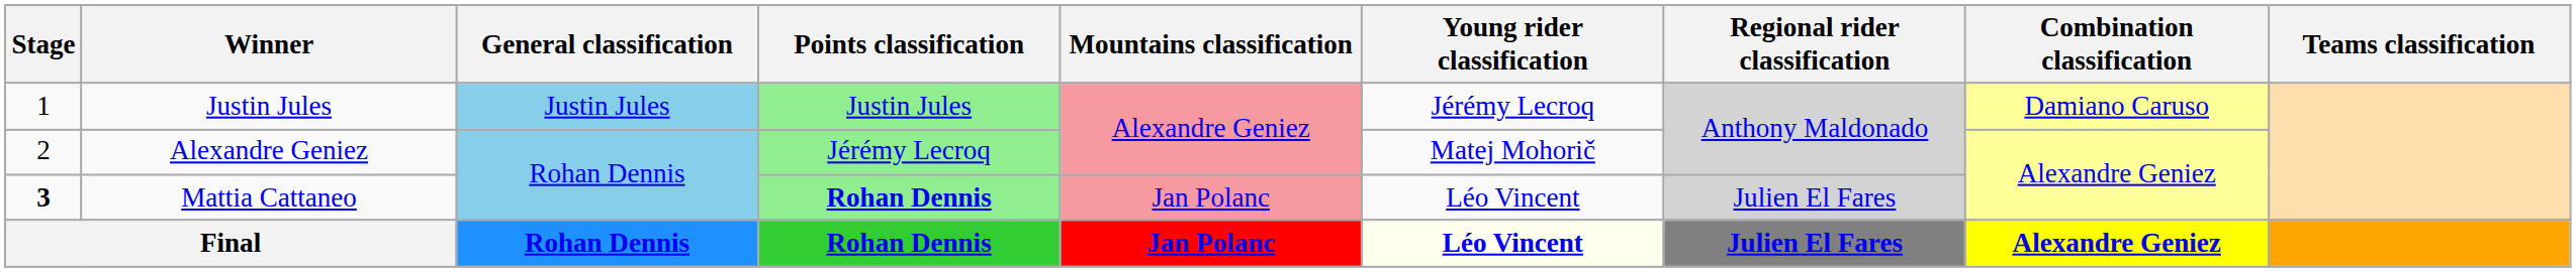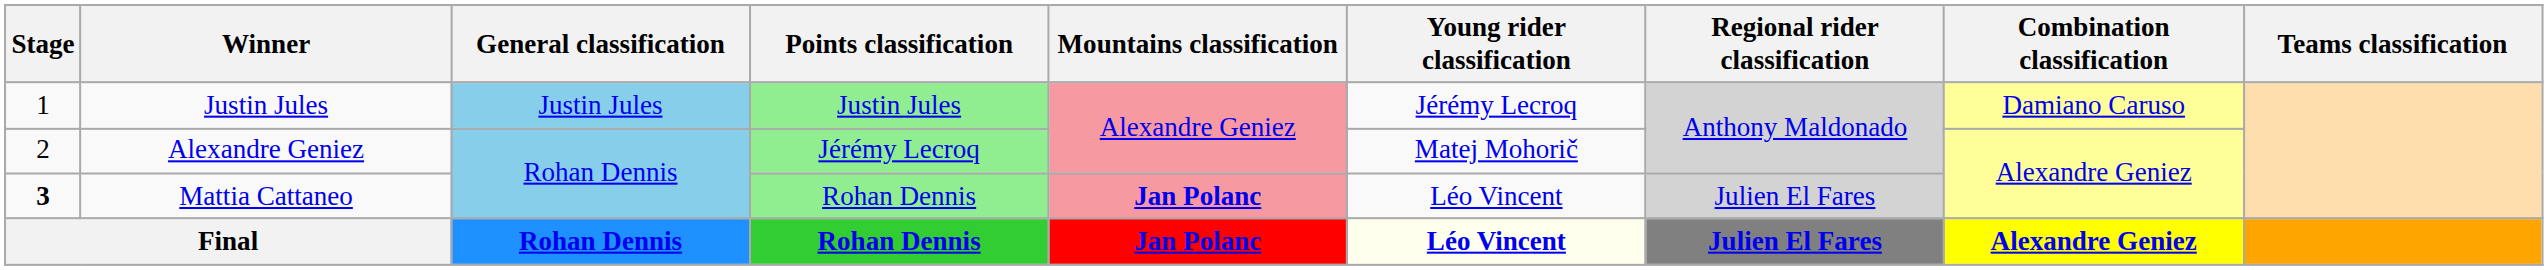Mattia Cattaneo | Points classification: bold -> normal
Mattia Cattaneo | Mountains classification: normal -> bold
